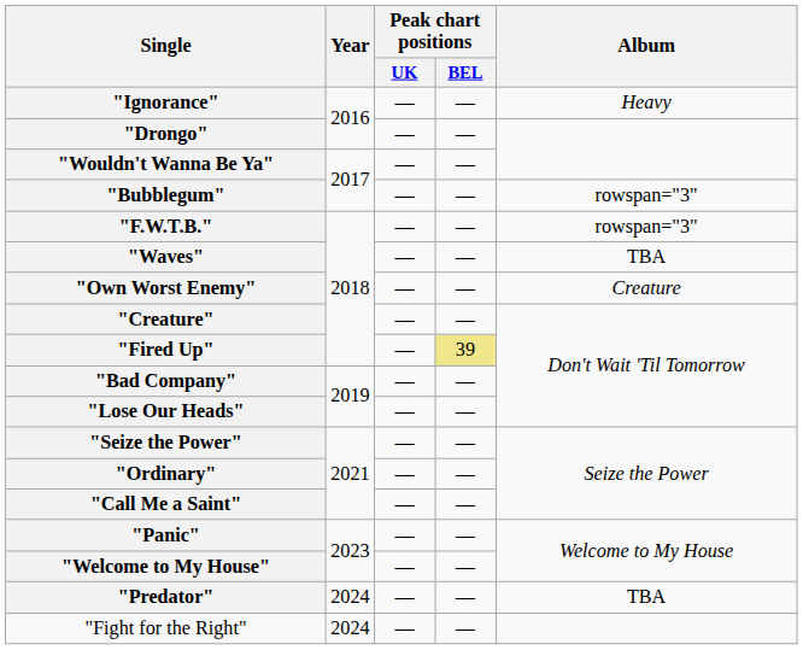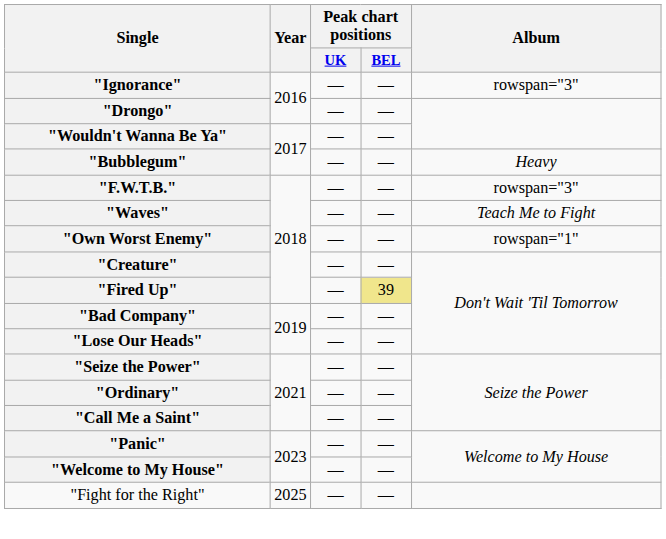"Ignorance" | Album: Heavy -> rowspan="3"
"Bubblegum" | Album: rowspan="3" -> Heavy
"Waves" | Album: TBA -> Teach Me to Fight
"Own Worst Enemy" | Album: Creature -> rowspan="1"
- row: "Predator" | 2024 | — | — | TBA
"Fight for the Right" | Year: 2024 -> 2025
